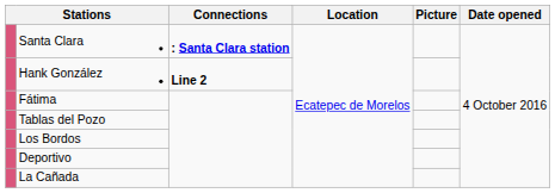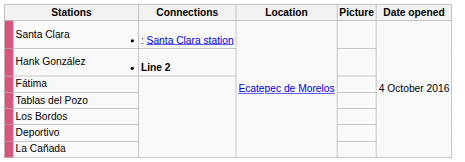Santa Clara | Connections: bold -> normal
